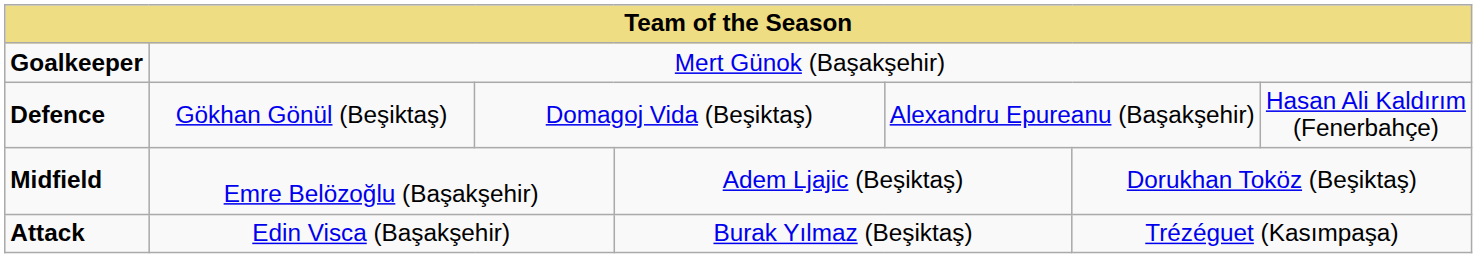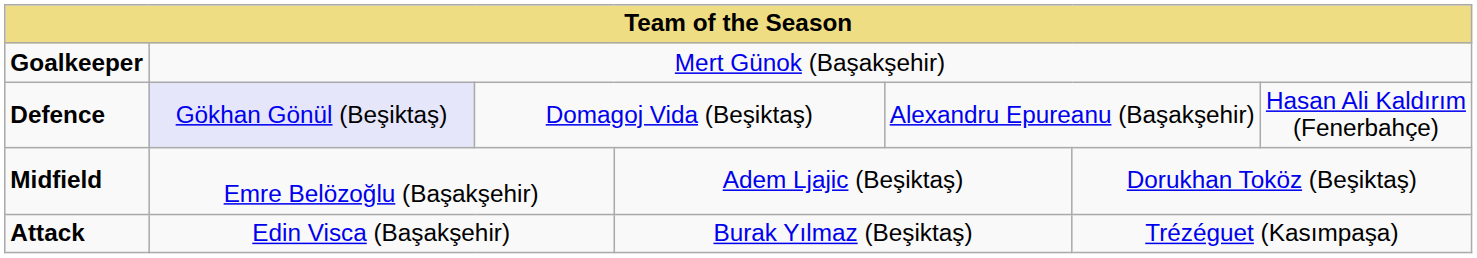Defence | column 2: no background -> lavender background
